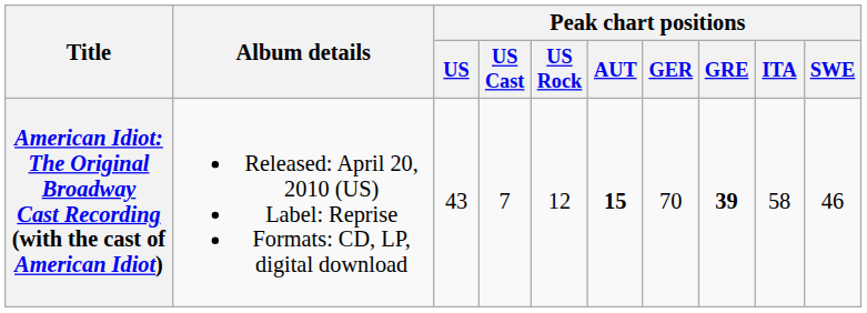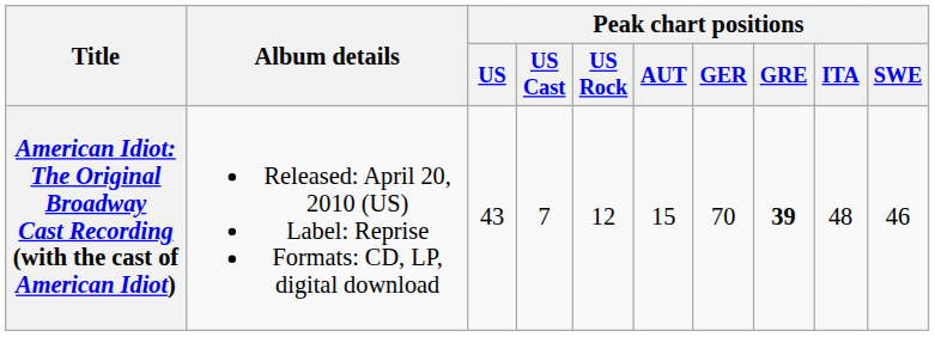row 3 | Peak chart positions / AUT: bold -> normal
row 3 | Peak chart positions / ITA: 58 -> 48
